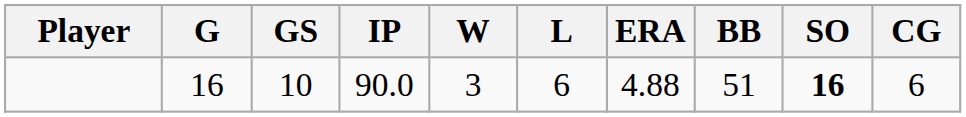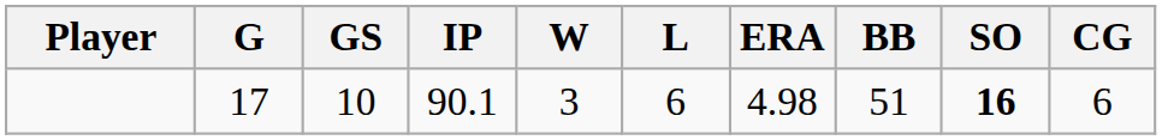row 2 | G: 16 -> 17
row 2 | IP: 90.0 -> 90.1
row 2 | ERA: 4.88 -> 4.98
